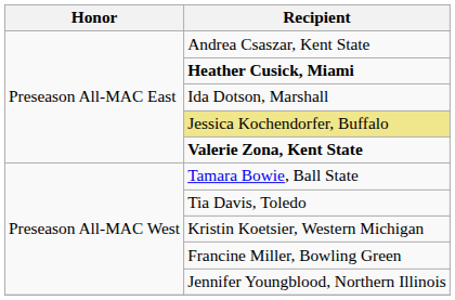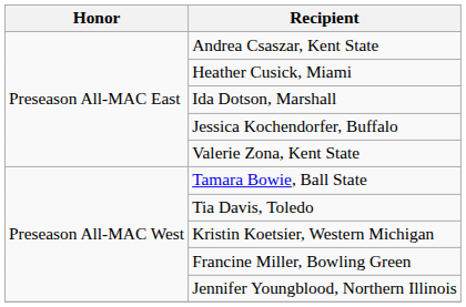row 3 | Recipient: bold -> normal
row 5 | Recipient: khaki background -> no background
row 6 | Recipient: bold -> normal
